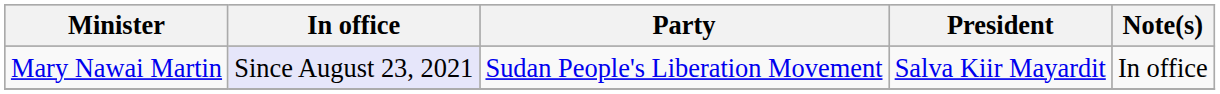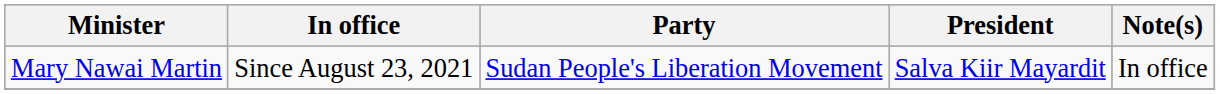Mary Nawai Martin | In office: lavender background -> no background
